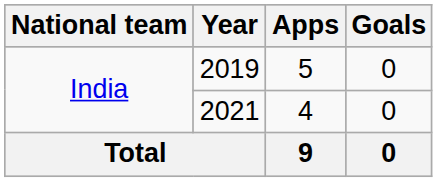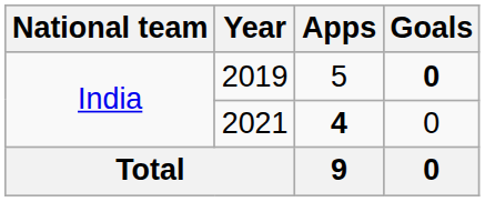2019 | Goals: normal -> bold
2021 | Apps: normal -> bold
